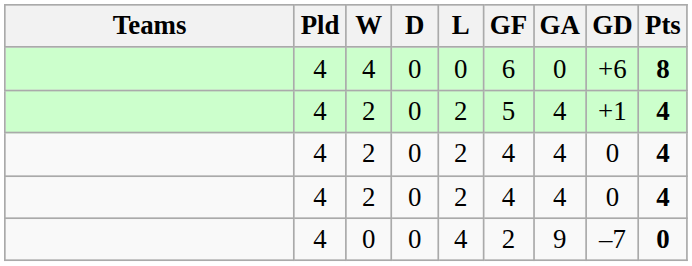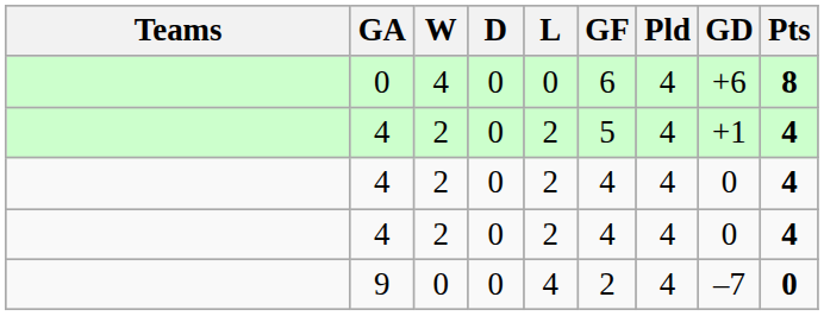columns swapped: Pld <-> GA
